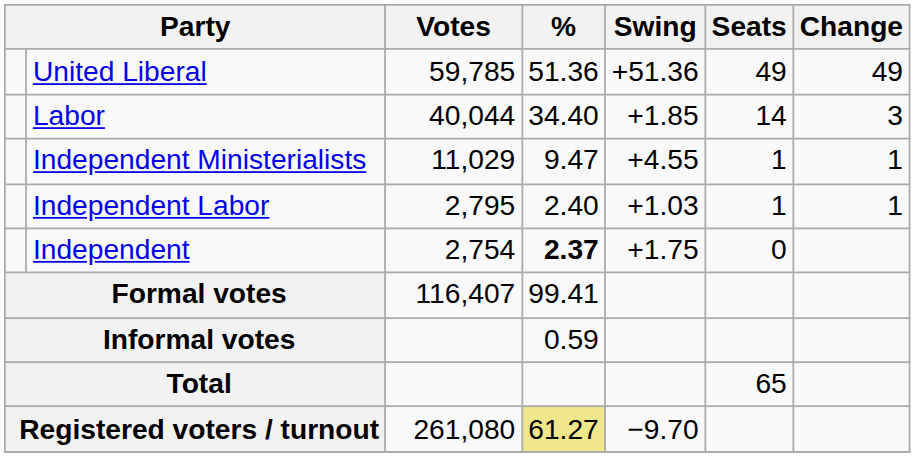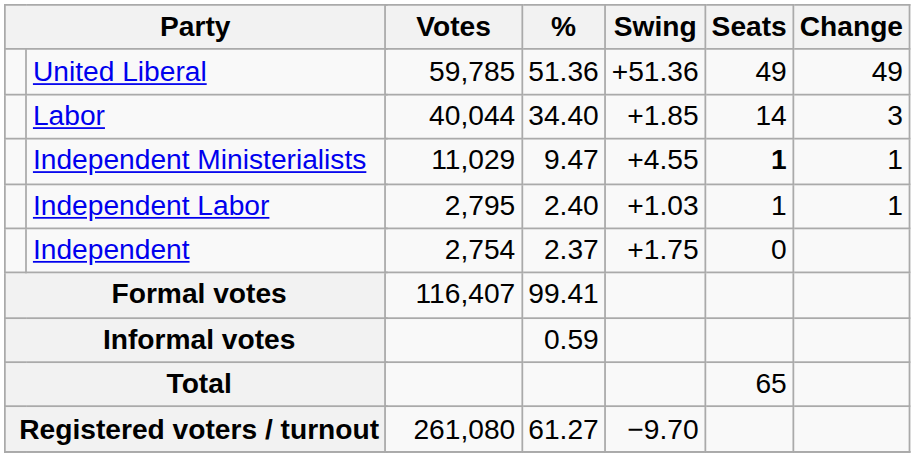Independent Ministerialists | Seats: normal -> bold
Independent | %: bold -> normal
Registered voters / turnout | %: khaki background -> no background
